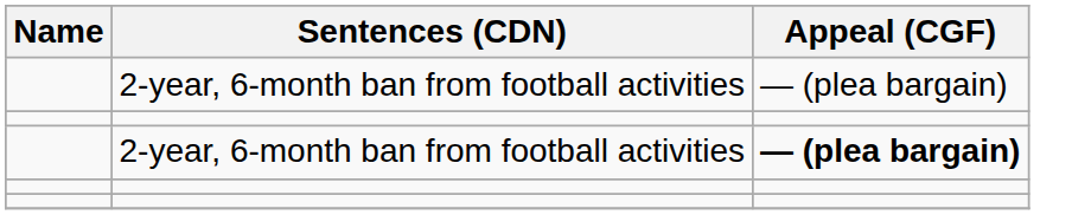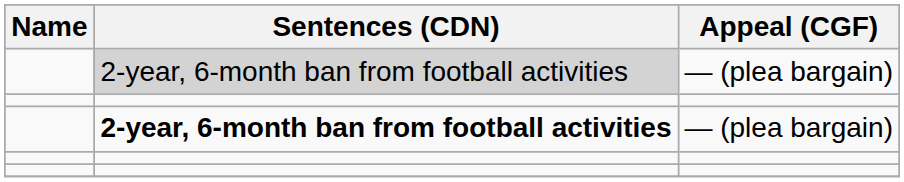row 2 | Sentences (CDN): no background -> lightgrey background
row 4 | Sentences (CDN): normal -> bold
row 4 | Appeal (CGF): bold -> normal
